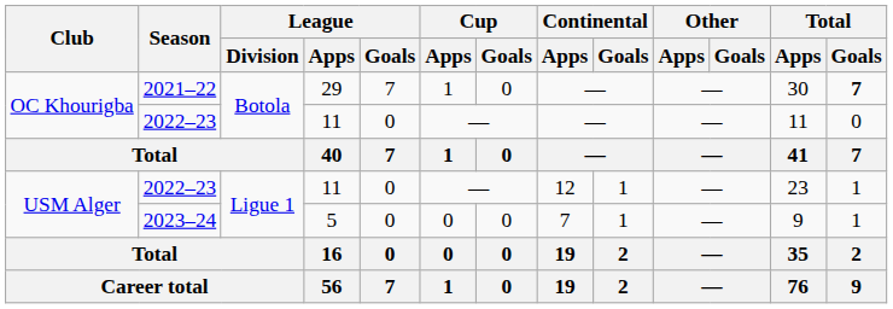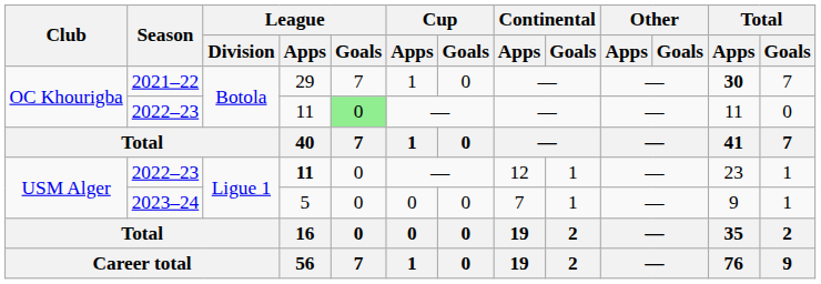2021–22 | Total / Apps: normal -> bold
2021–22 | Total / Goals: bold -> normal
OC Khourigba / 2022–23 | League / Goals: no background -> lightgreen background
USM Alger / 2022–23 | League / Apps: normal -> bold
